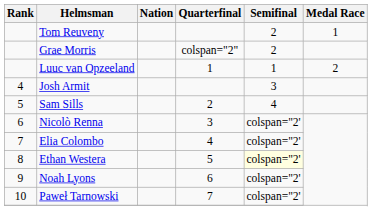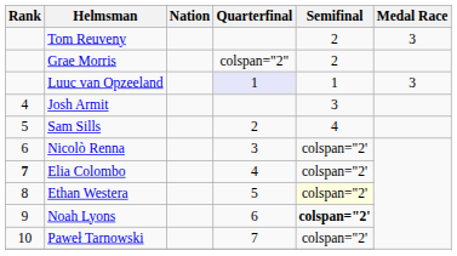Tom Reuveny | Medal Race: 1 -> 3
Luuc van Opzeeland | Quarterfinal: no background -> lavender background
Luuc van Opzeeland | Medal Race: 2 -> 3
Elia Colombo | Rank: normal -> bold
Noah Lyons | Semifinal: normal -> bold
